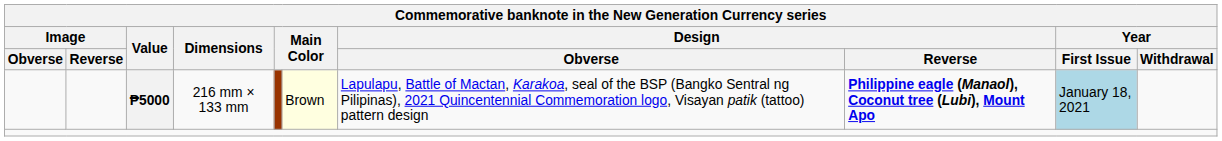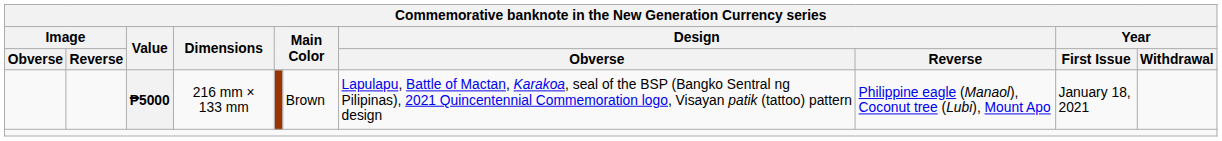216 mm × 133 mm | column 6: lightyellow background -> no background
216 mm × 133 mm | Design / Reverse: bold -> normal
216 mm × 133 mm | Year / First Issue: lightblue background -> no background
